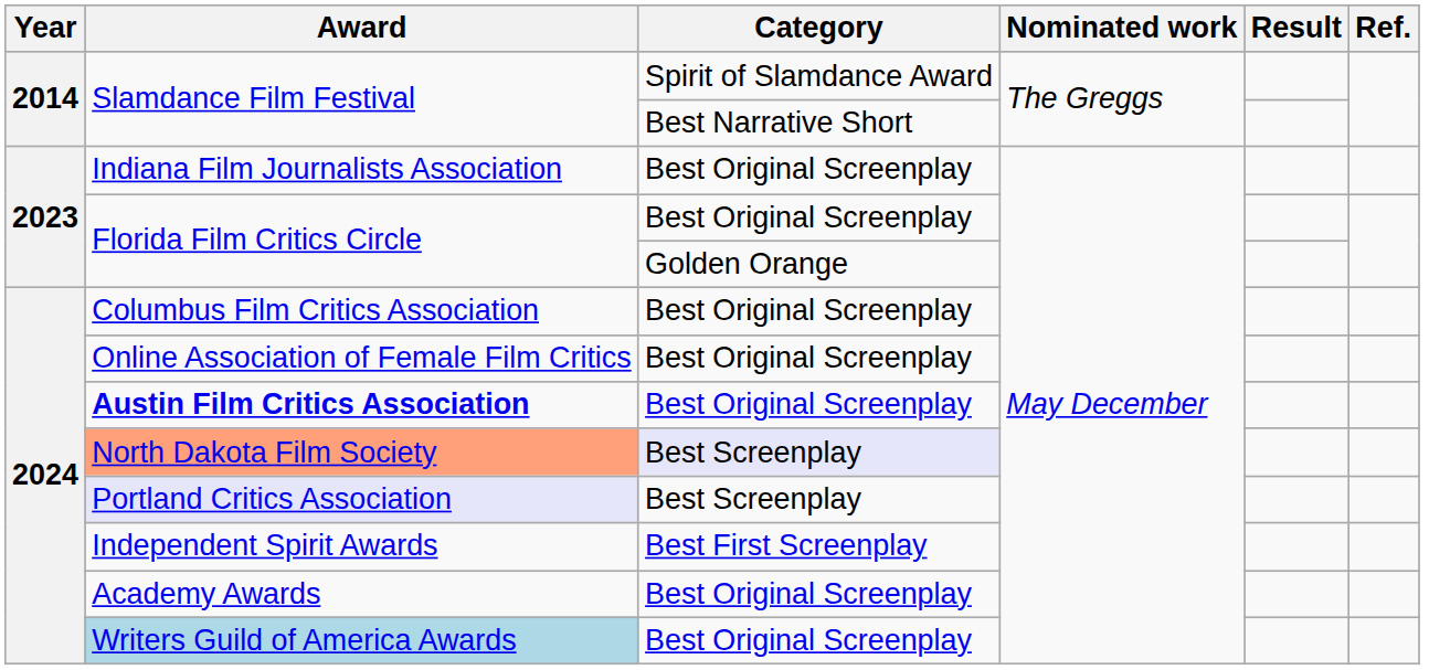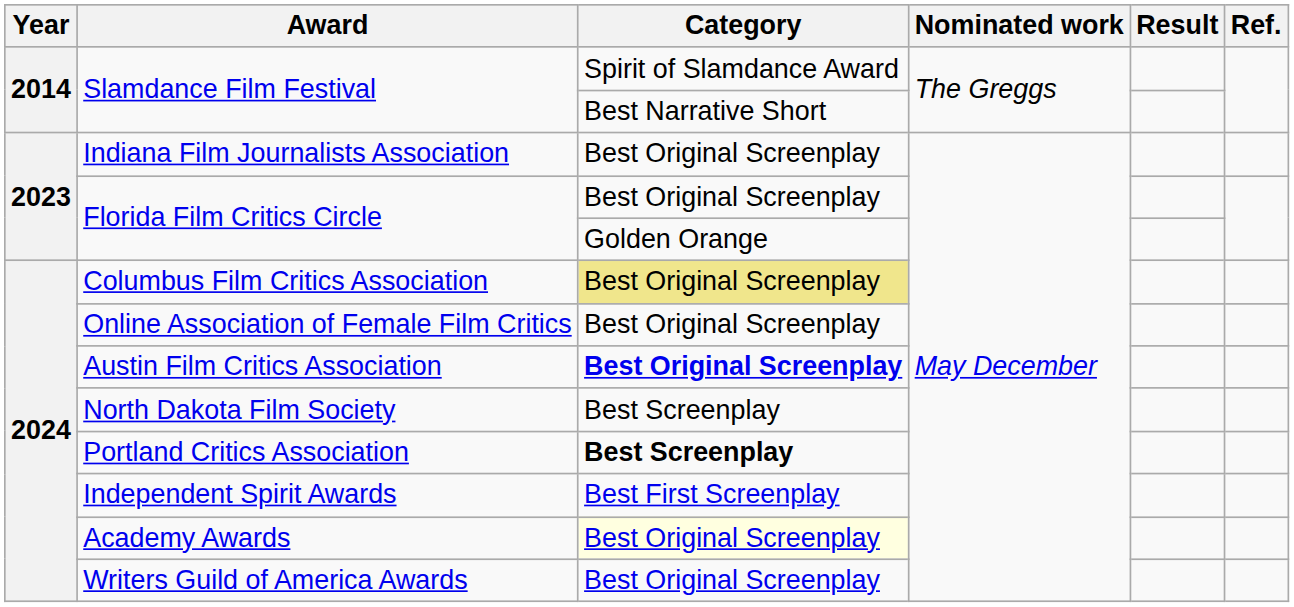Columbus Film Critics Association | Category: no background -> khaki background
Austin Film Critics Association | Award: bold -> normal
Austin Film Critics Association | Category: normal -> bold
North Dakota Film Society | Award: lightsalmon background -> no background
North Dakota Film Society | Category: lavender background -> no background
Portland Critics Association | Award: lavender background -> no background
Portland Critics Association | Category: normal -> bold
Academy Awards | Category: no background -> lightyellow background
Writers Guild of America Awards | Award: lightblue background -> no background
